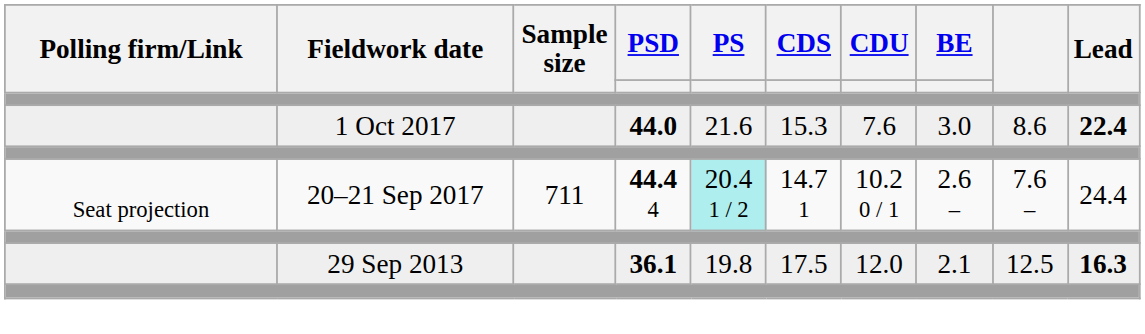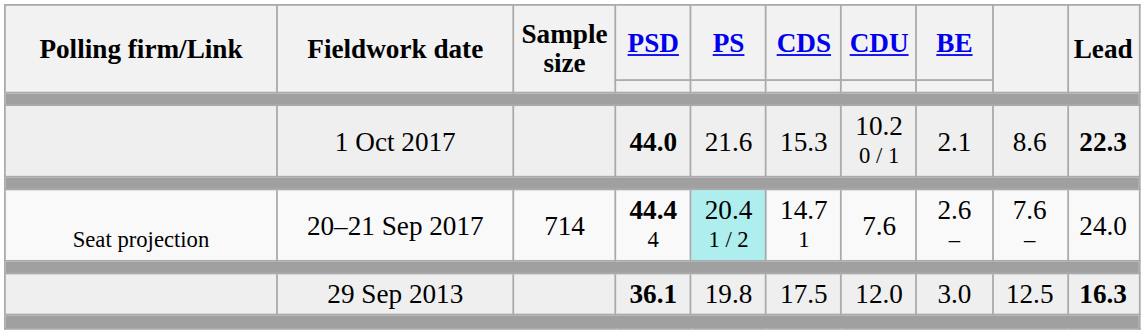1 Oct 2017 | CDU: 7.6 -> 10.2 0 / 1
1 Oct 2017 | BE: 3.0 -> 2.1
1 Oct 2017 | Lead: 22.4 -> 22.3
20–21 Sep 2017 | Sample size: 711 -> 714
20–21 Sep 2017 | CDU: 10.2 0 / 1 -> 7.6
20–21 Sep 2017 | Lead: 24.4 -> 24.0
29 Sep 2013 | BE: 2.1 -> 3.0
